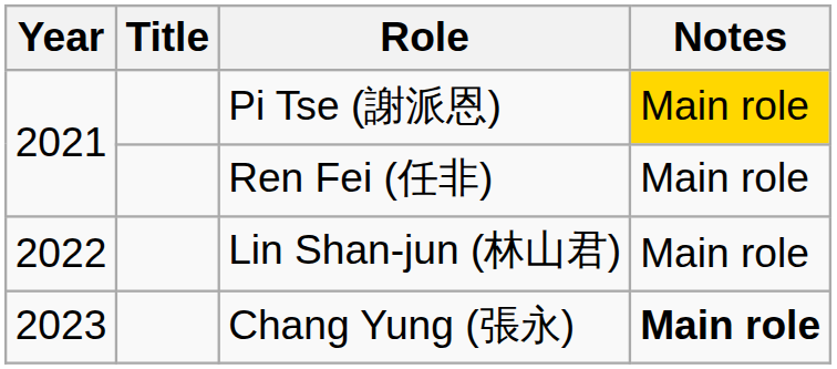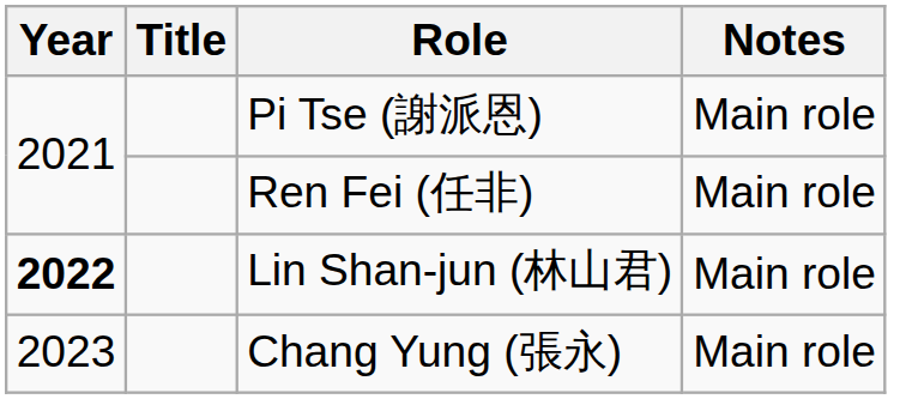Pi Tse (謝派恩) | Notes: gold background -> no background
Lin Shan-jun (林山君) | Year: normal -> bold
Chang Yung (張永) | Notes: bold -> normal
